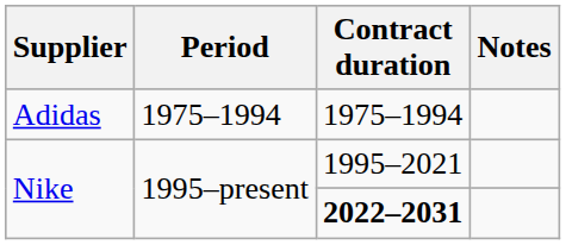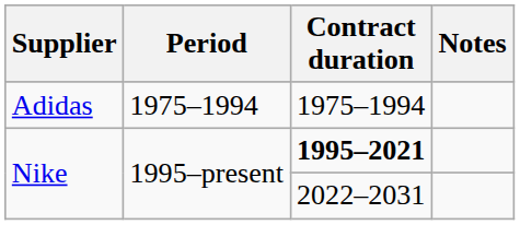1995–2021 | Contract duration: normal -> bold
2022–2031 | Contract duration: bold -> normal
